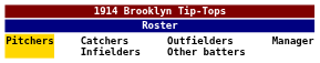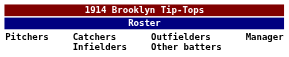Pitchers | column 1: gold background -> no background
